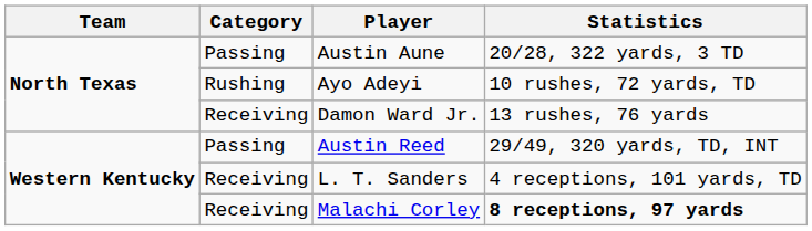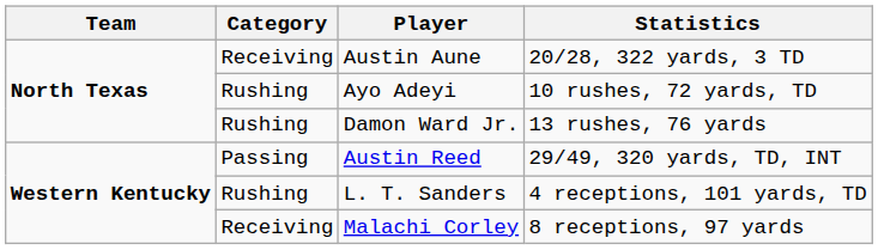Austin Aune | Category: Passing -> Receiving
Damon Ward Jr. | Category: Receiving -> Rushing
L. T. Sanders | Category: Receiving -> Rushing
Malachi Corley | Statistics: bold -> normal
